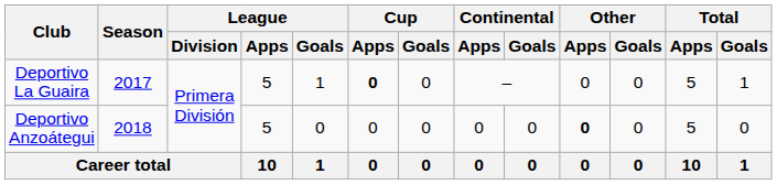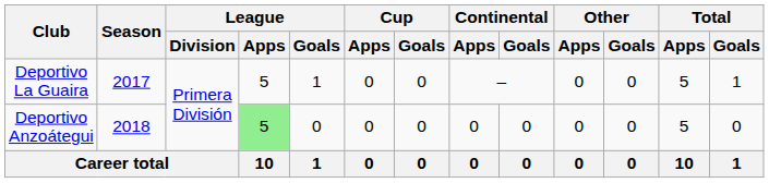Deportivo La Guaira | Cup / Apps: bold -> normal
Deportivo Anzoátegui | League / Apps: no background -> lightgreen background
Deportivo Anzoátegui | Other / Apps: bold -> normal
